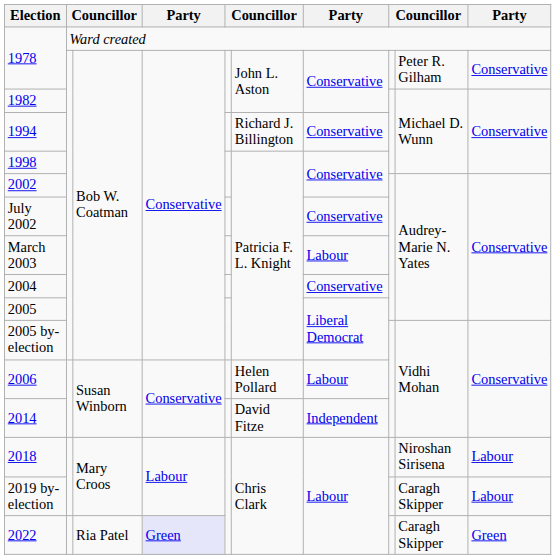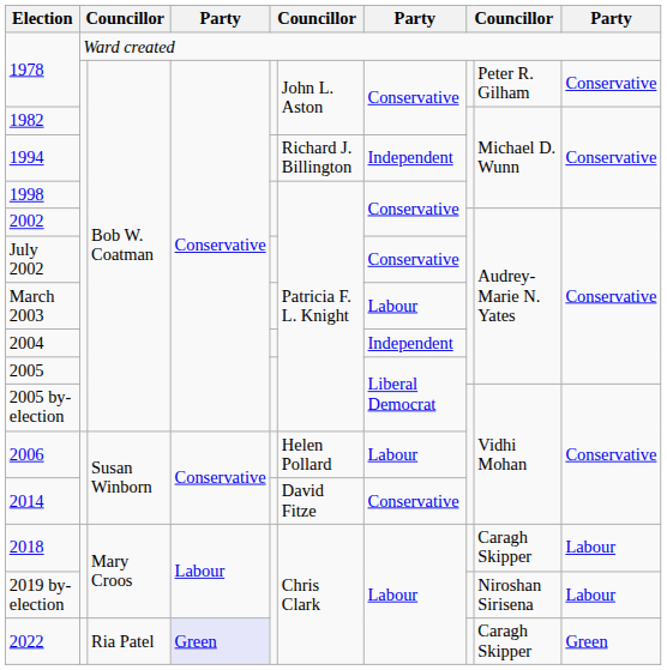1994 | column 7: Conservative -> Independent
2004 | column 7: Conservative -> Independent
2014 | column 7: Independent -> Conservative
2018 | column 9: Niroshan Sirisena -> Caragh Skipper
2019 by-election | column 9: Caragh Skipper -> Niroshan Sirisena
